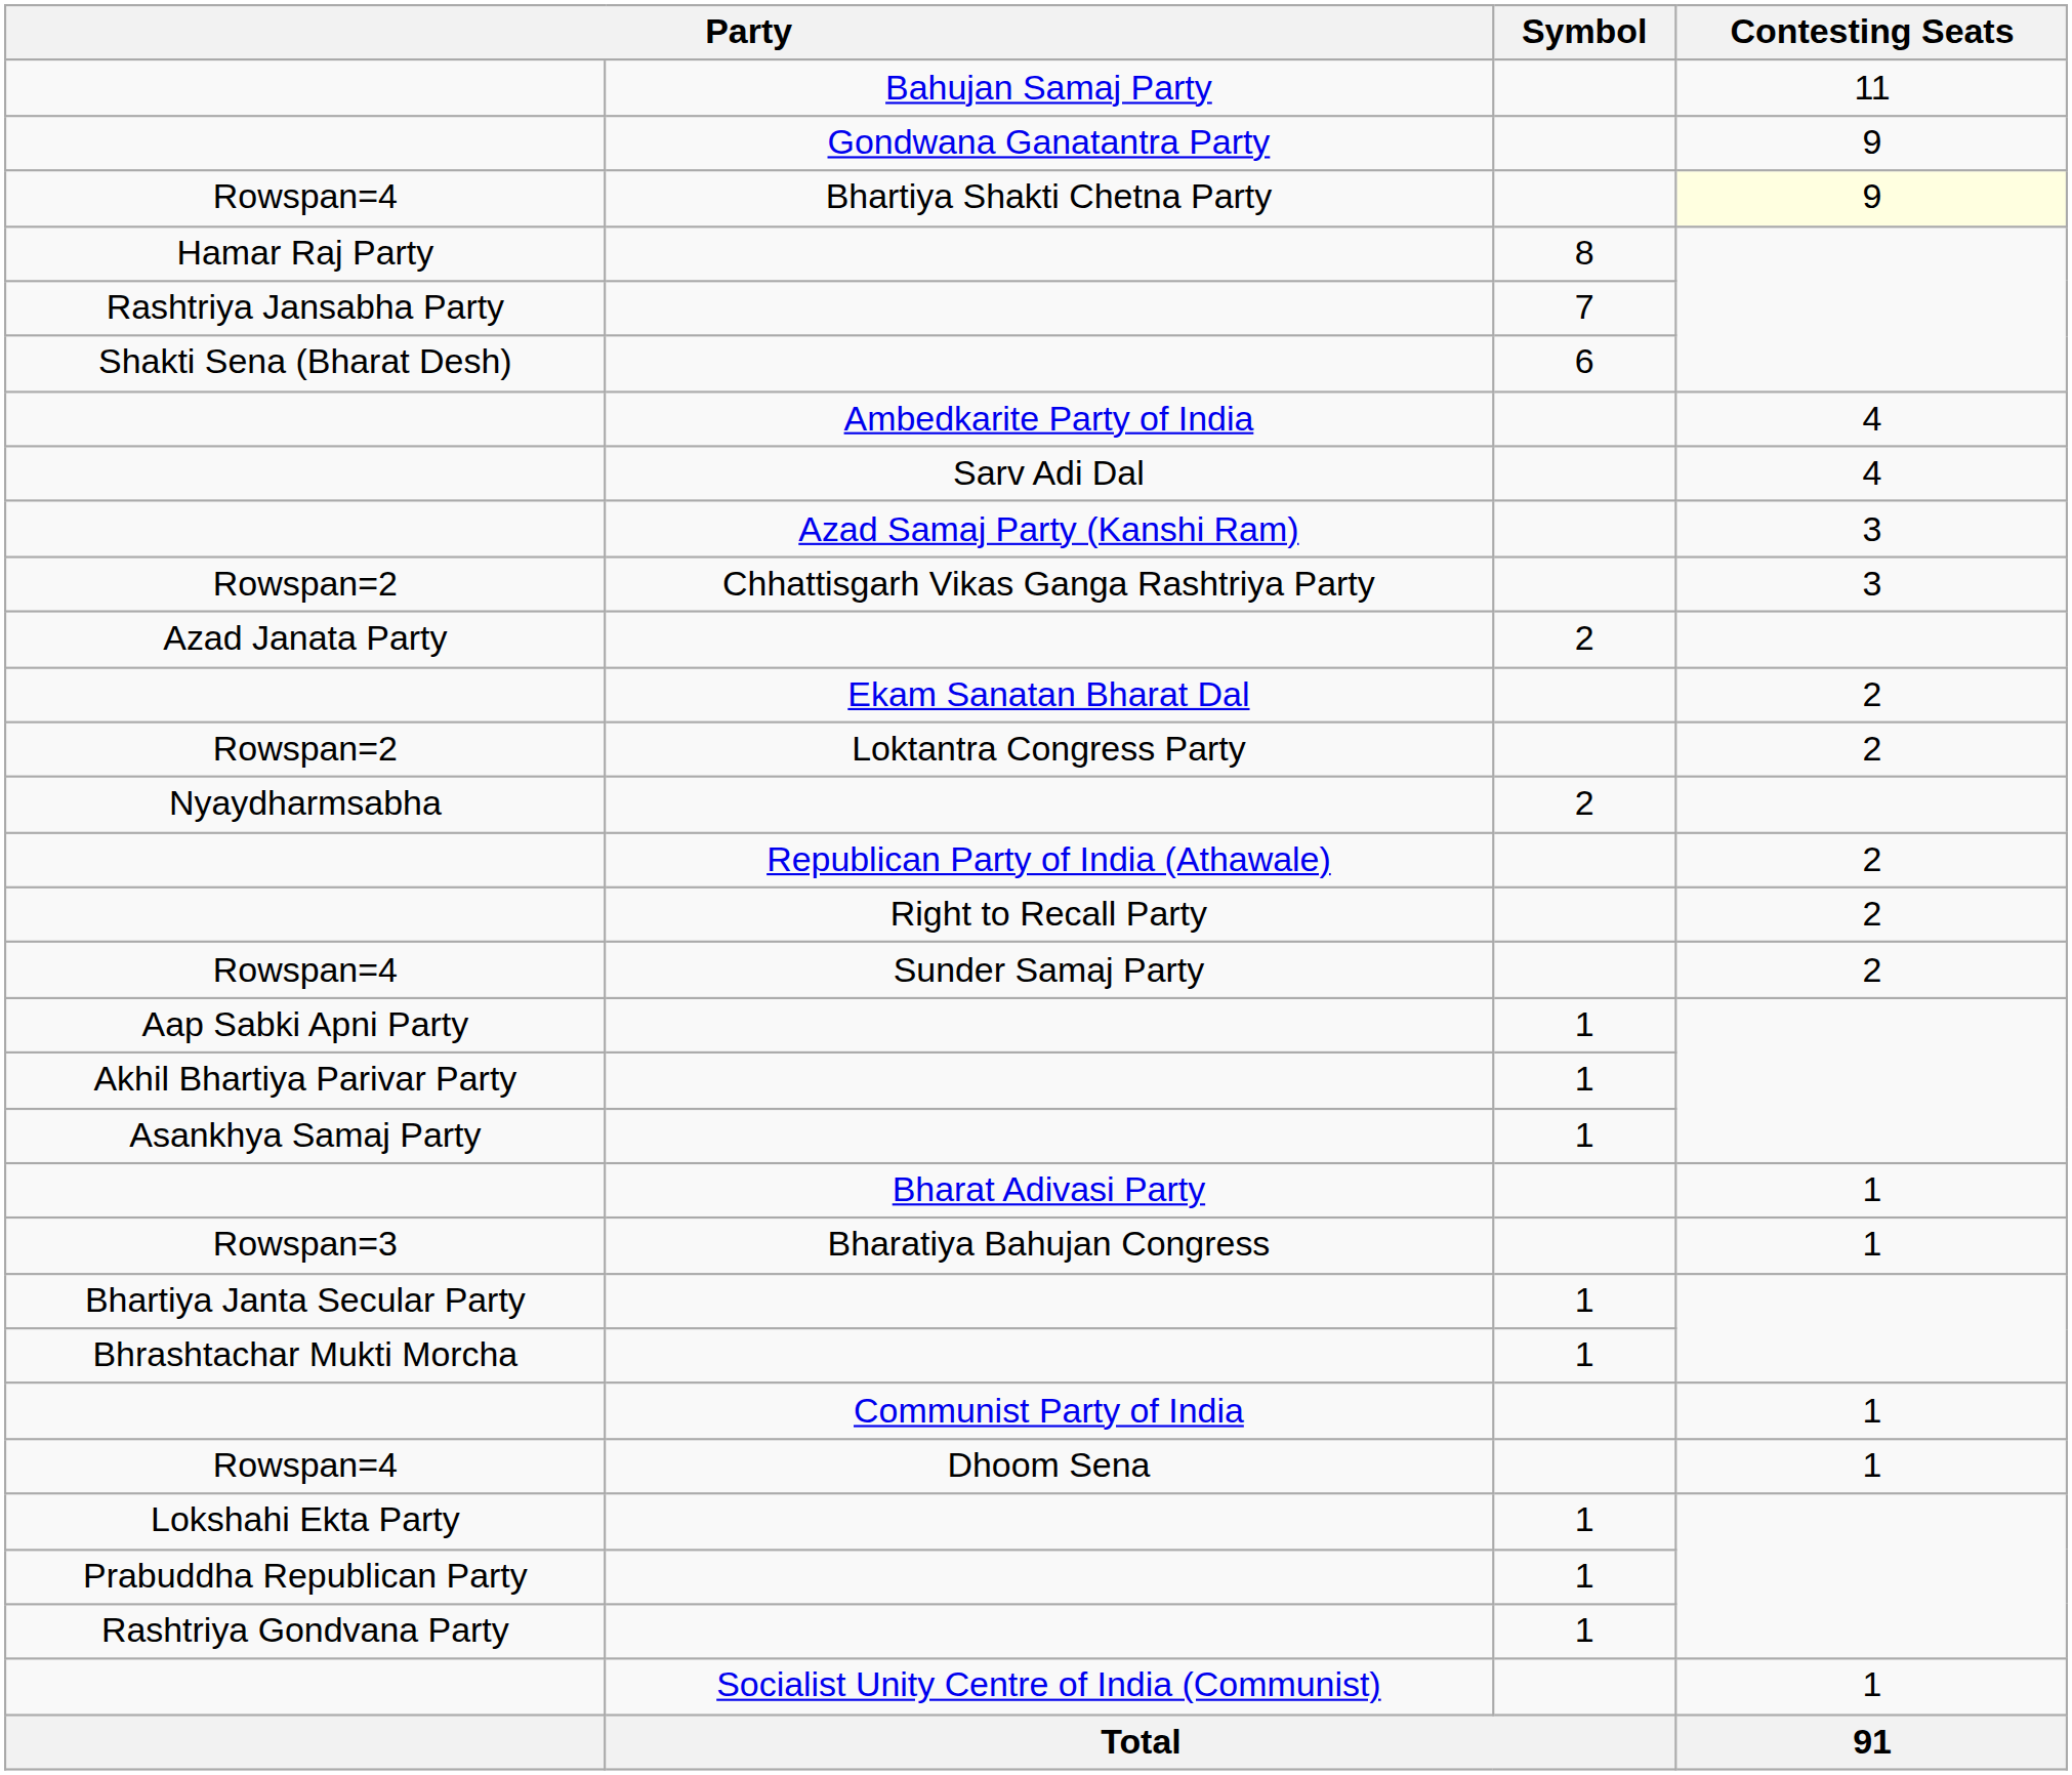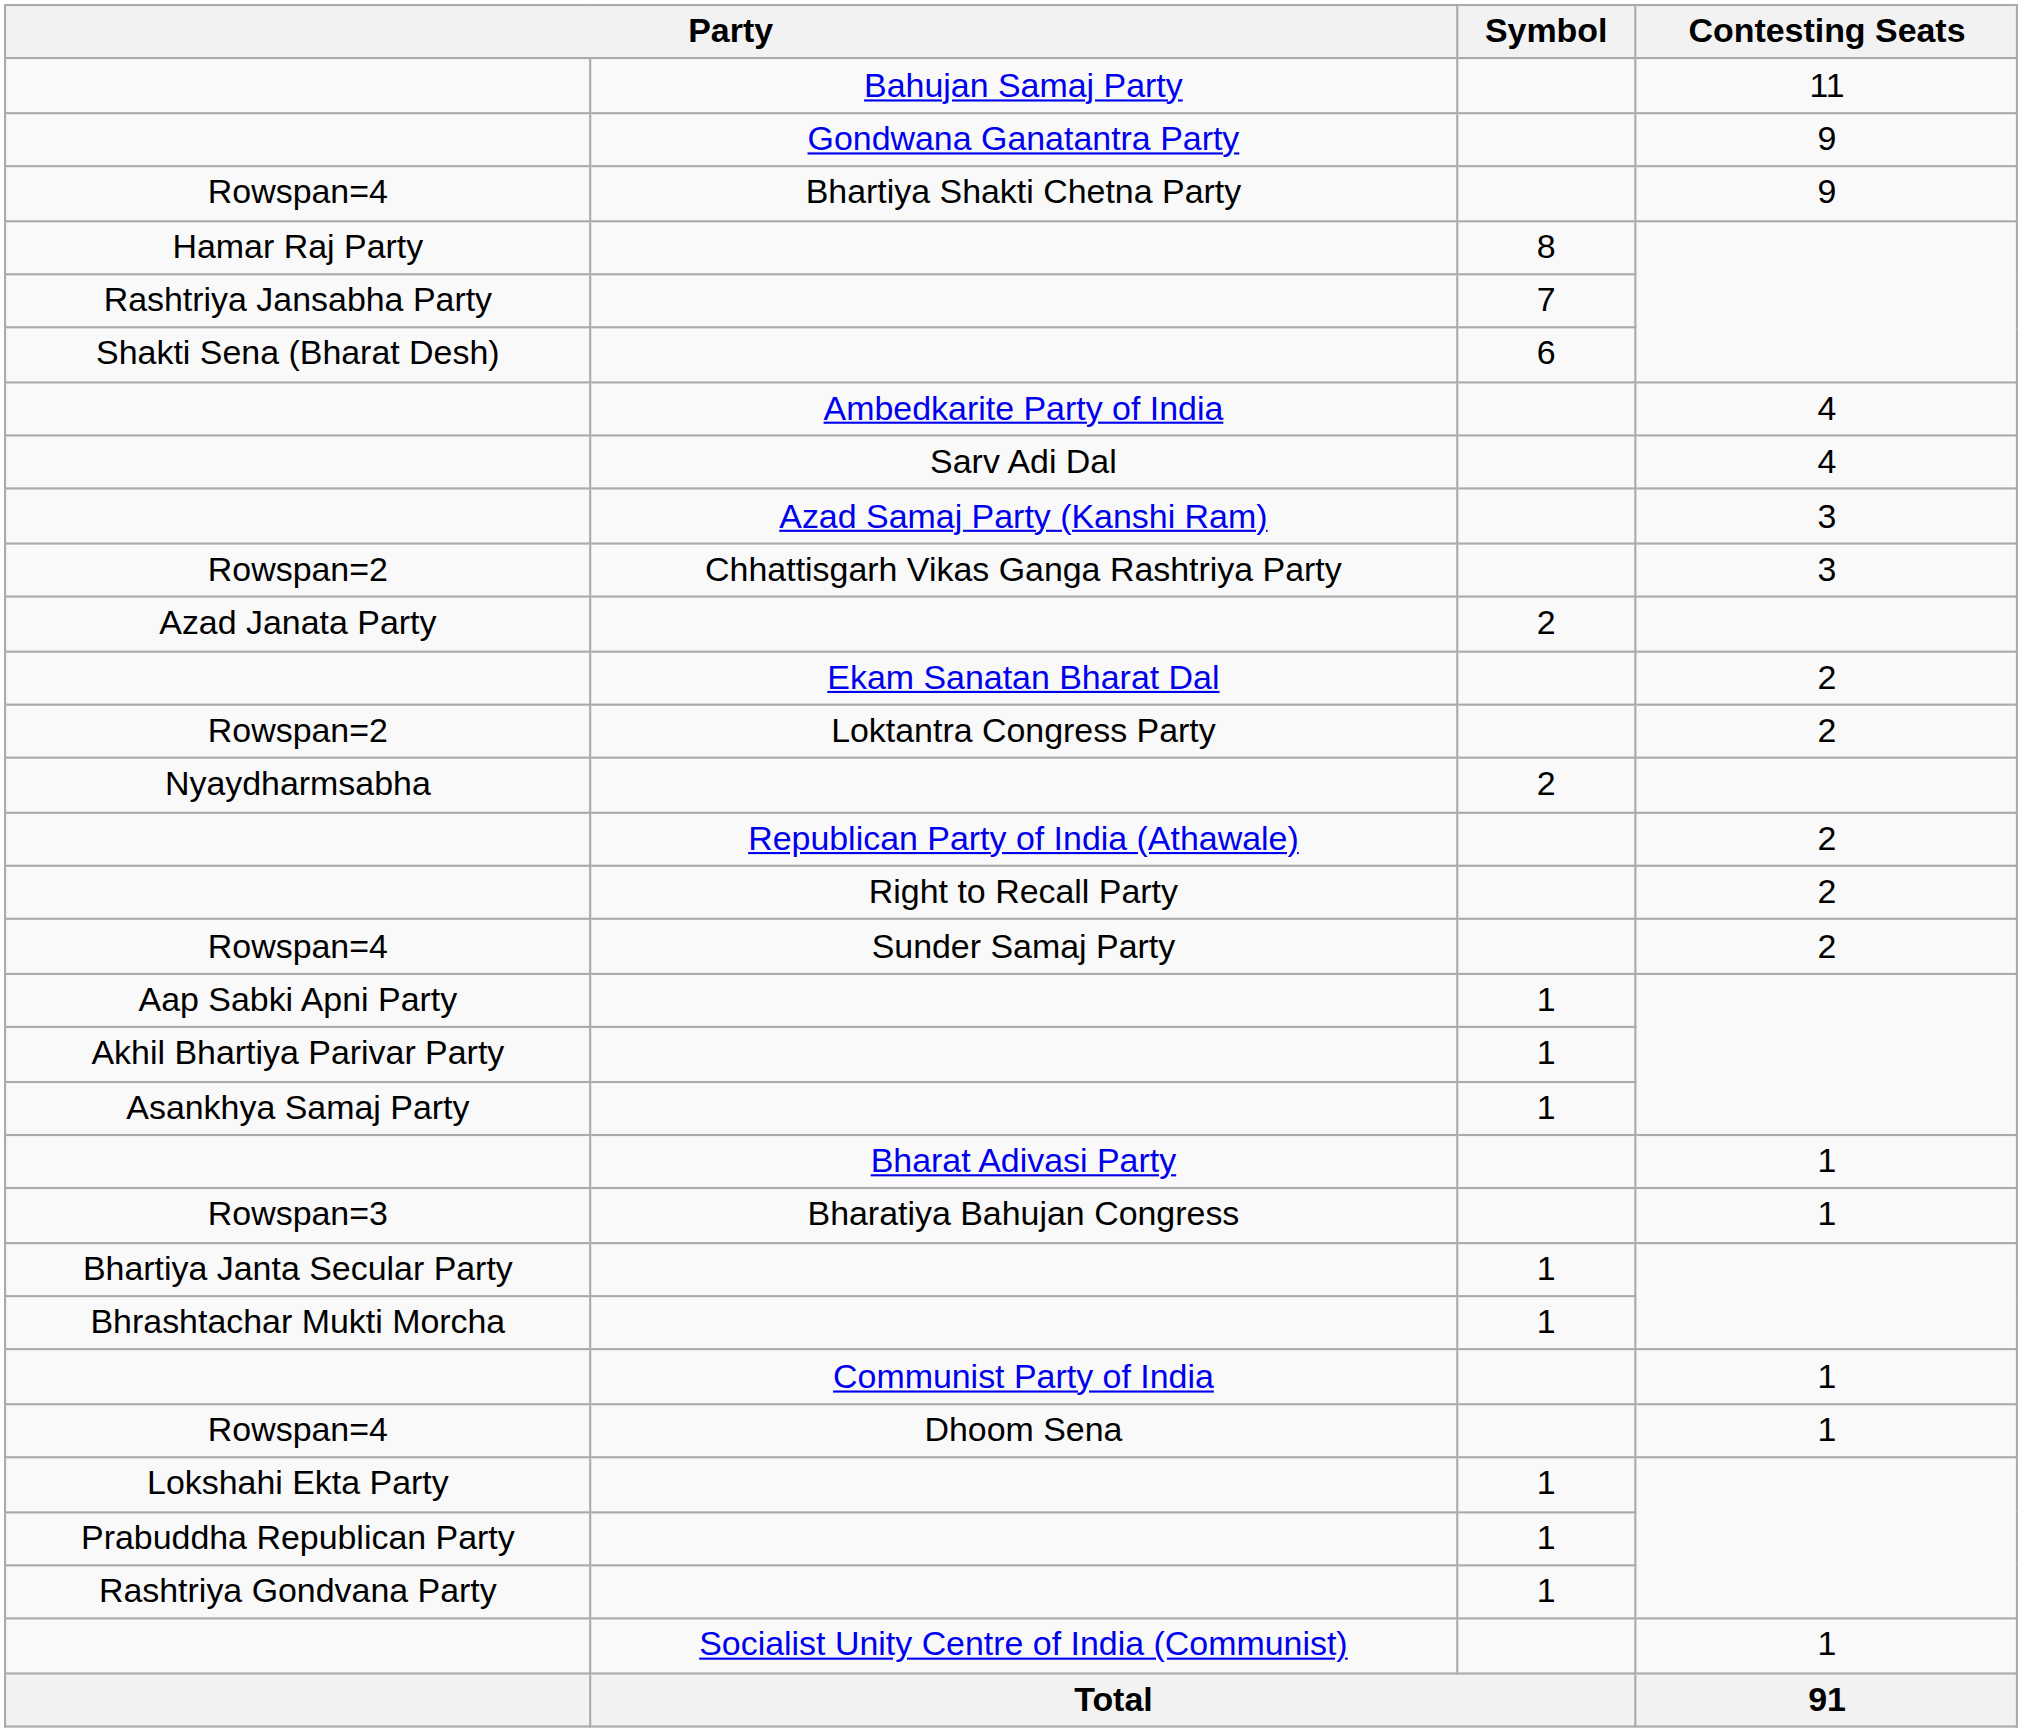Bhartiya Shakti Chetna Party | Contesting Seats: lightyellow background -> no background
